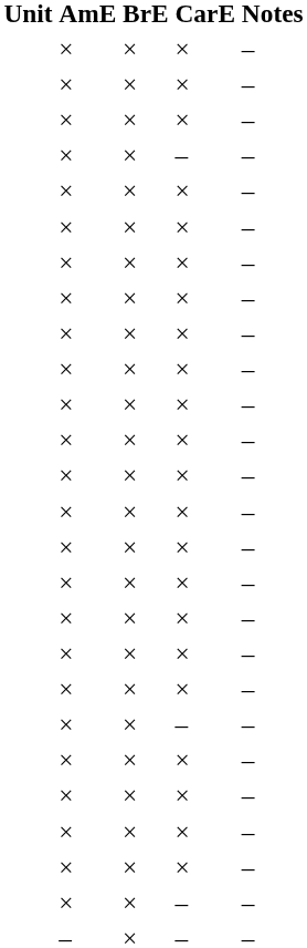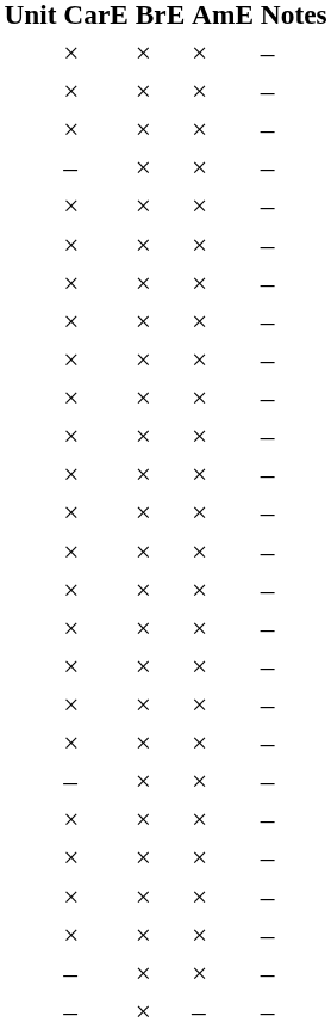columns swapped: CarE <-> AmE
